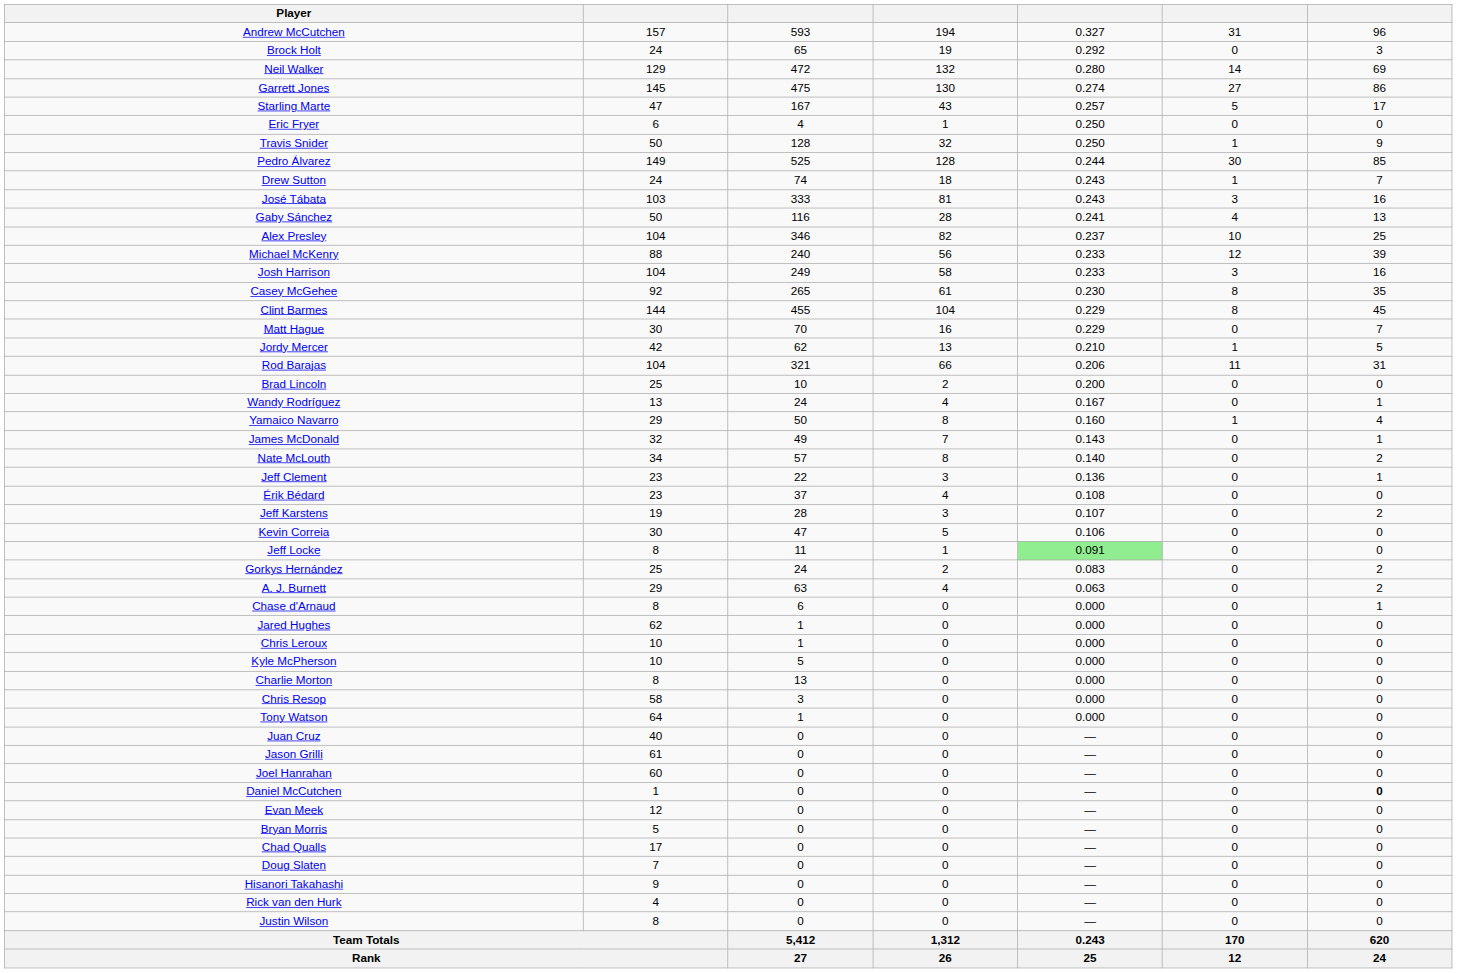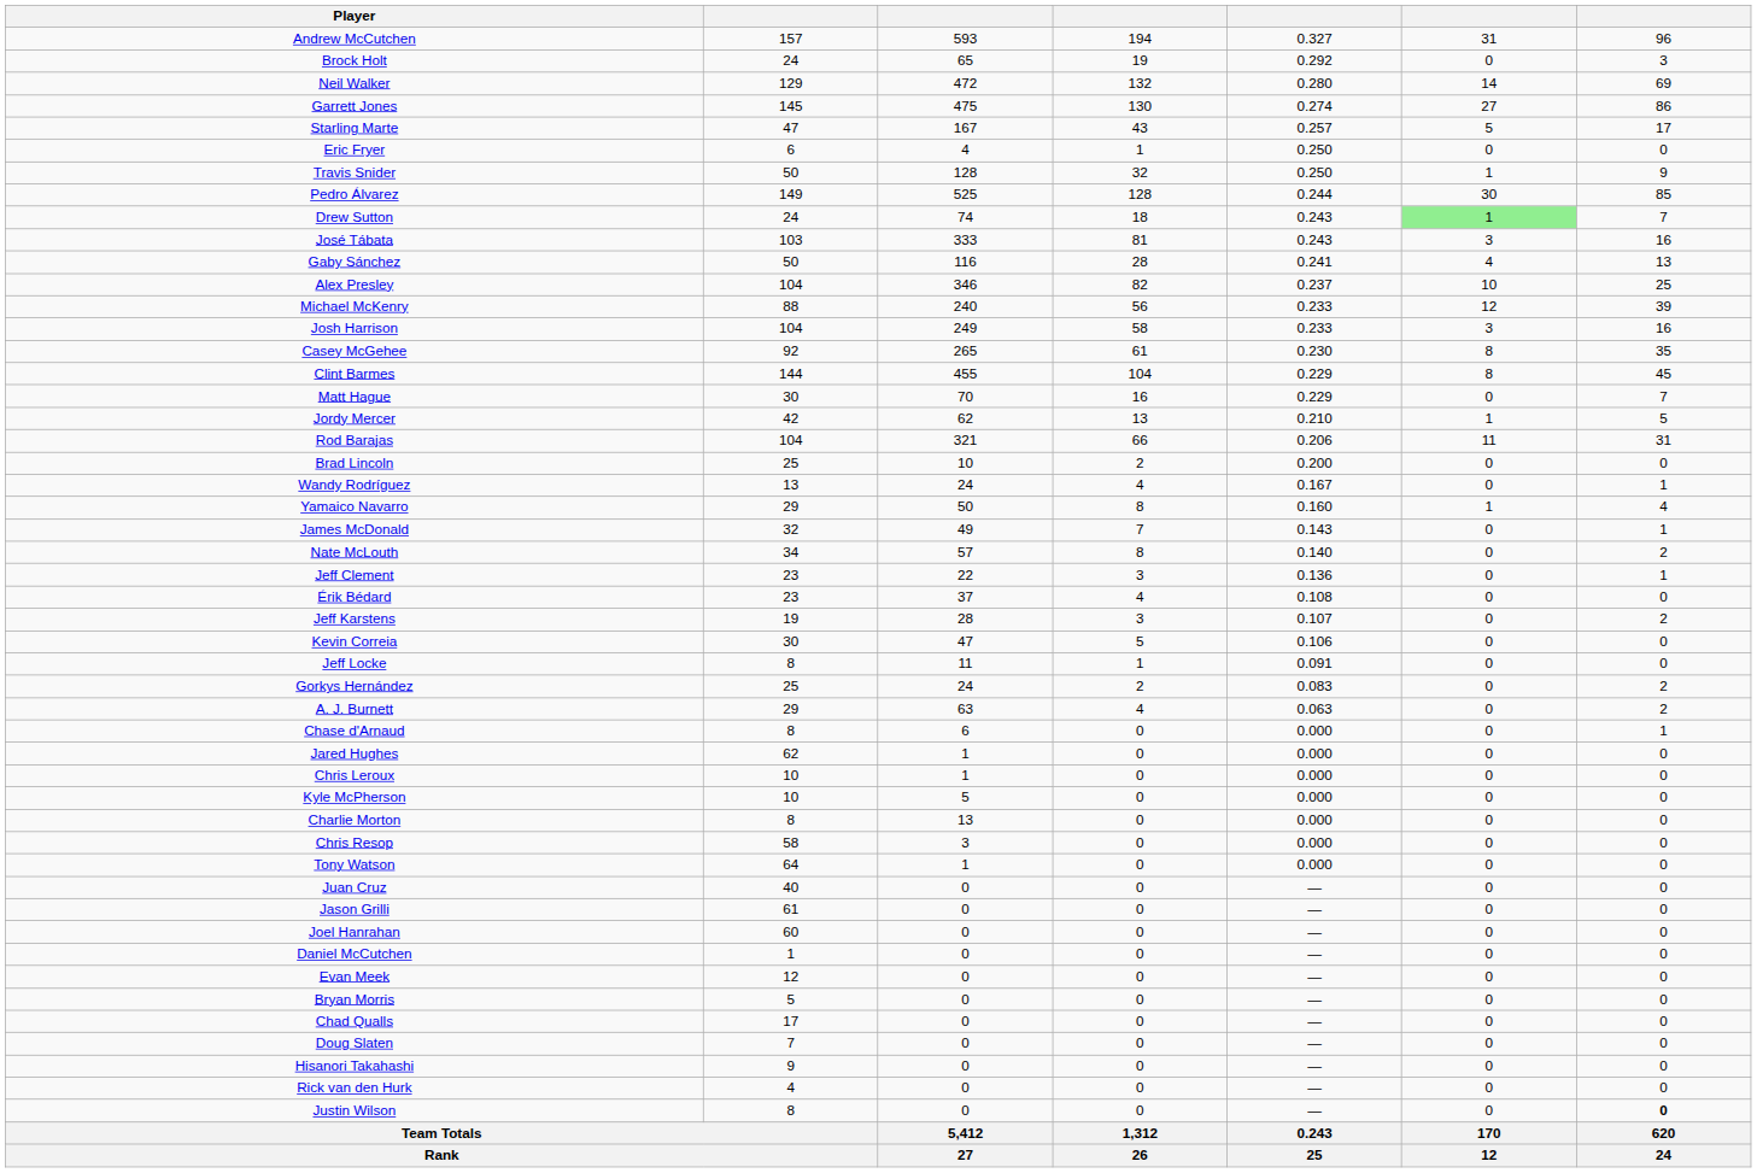Drew Sutton | column 6: no background -> lightgreen background
Jeff Locke | column 5: lightgreen background -> no background
Daniel McCutchen | column 7: bold -> normal
Justin Wilson | column 7: normal -> bold
